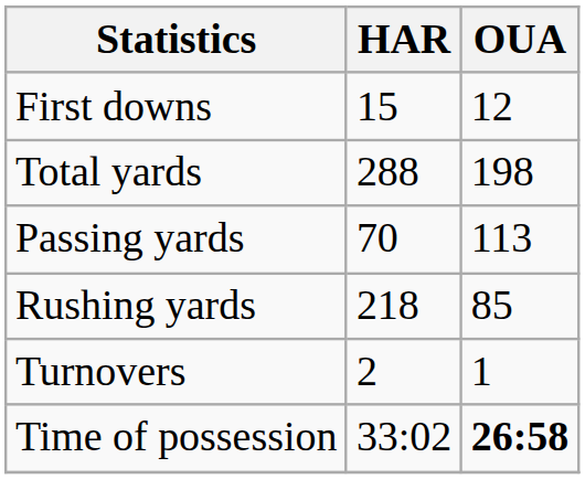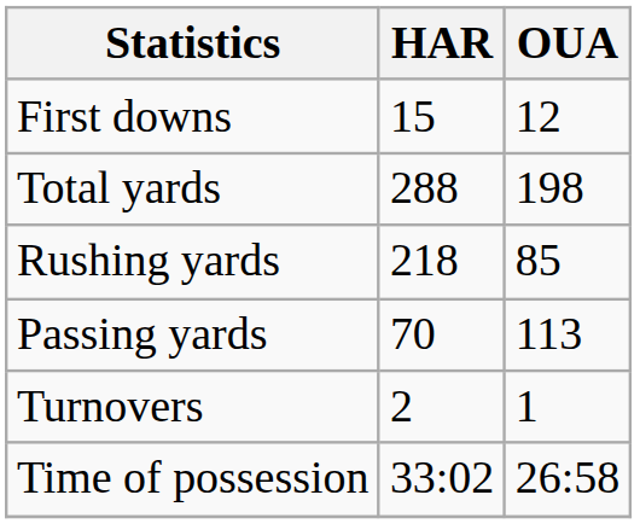rows swapped: Rushing yards <-> Passing yards
Time of possession | OUA: bold -> normal
